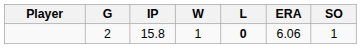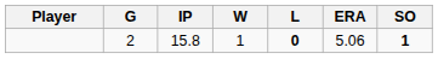row 2 | ERA: 6.06 -> 5.06
row 2 | SO: normal -> bold
